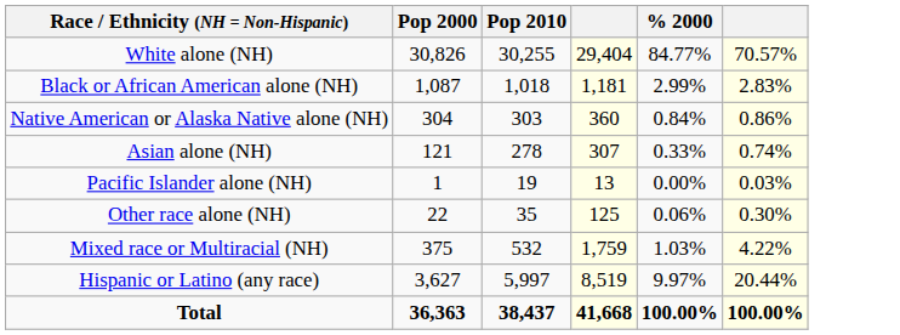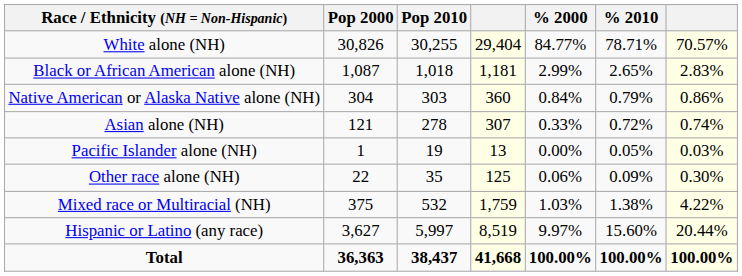+ column: % 2010 | 78.71% | 2.65% | 0.79% | 0.72% | 0.05% | 0.09% | 1.38% | 15.60% | 100.00%
